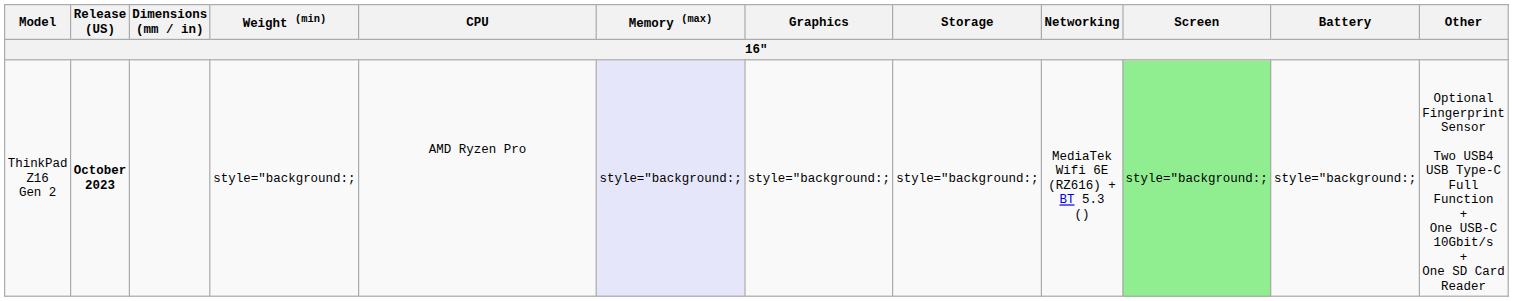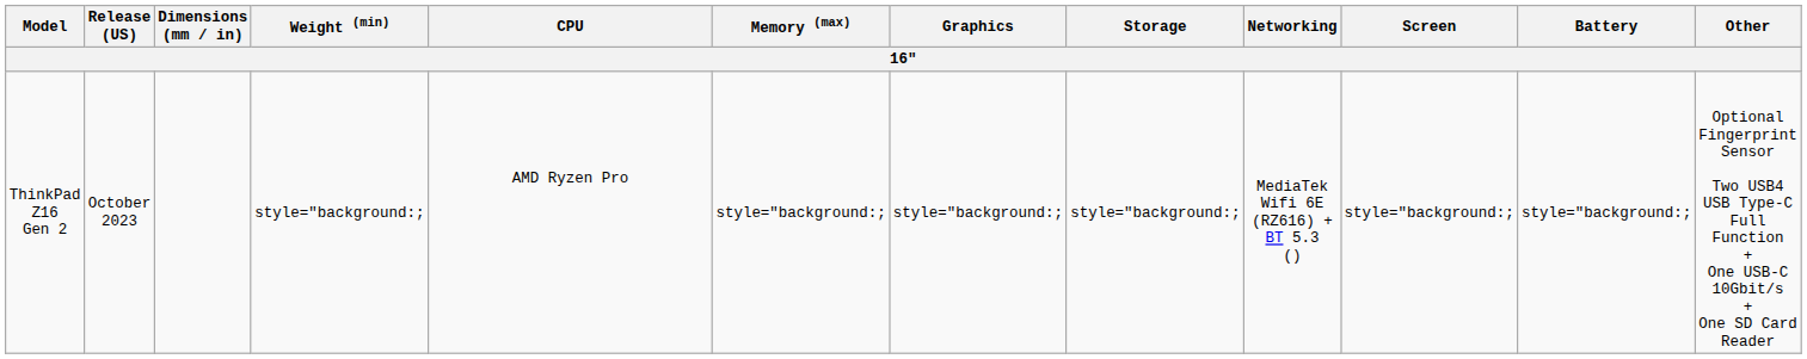ThinkPad Z16 Gen 2 | Release (US): bold -> normal
ThinkPad Z16 Gen 2 | Memory (max): lavender background -> no background
ThinkPad Z16 Gen 2 | Screen: lightgreen background -> no background
